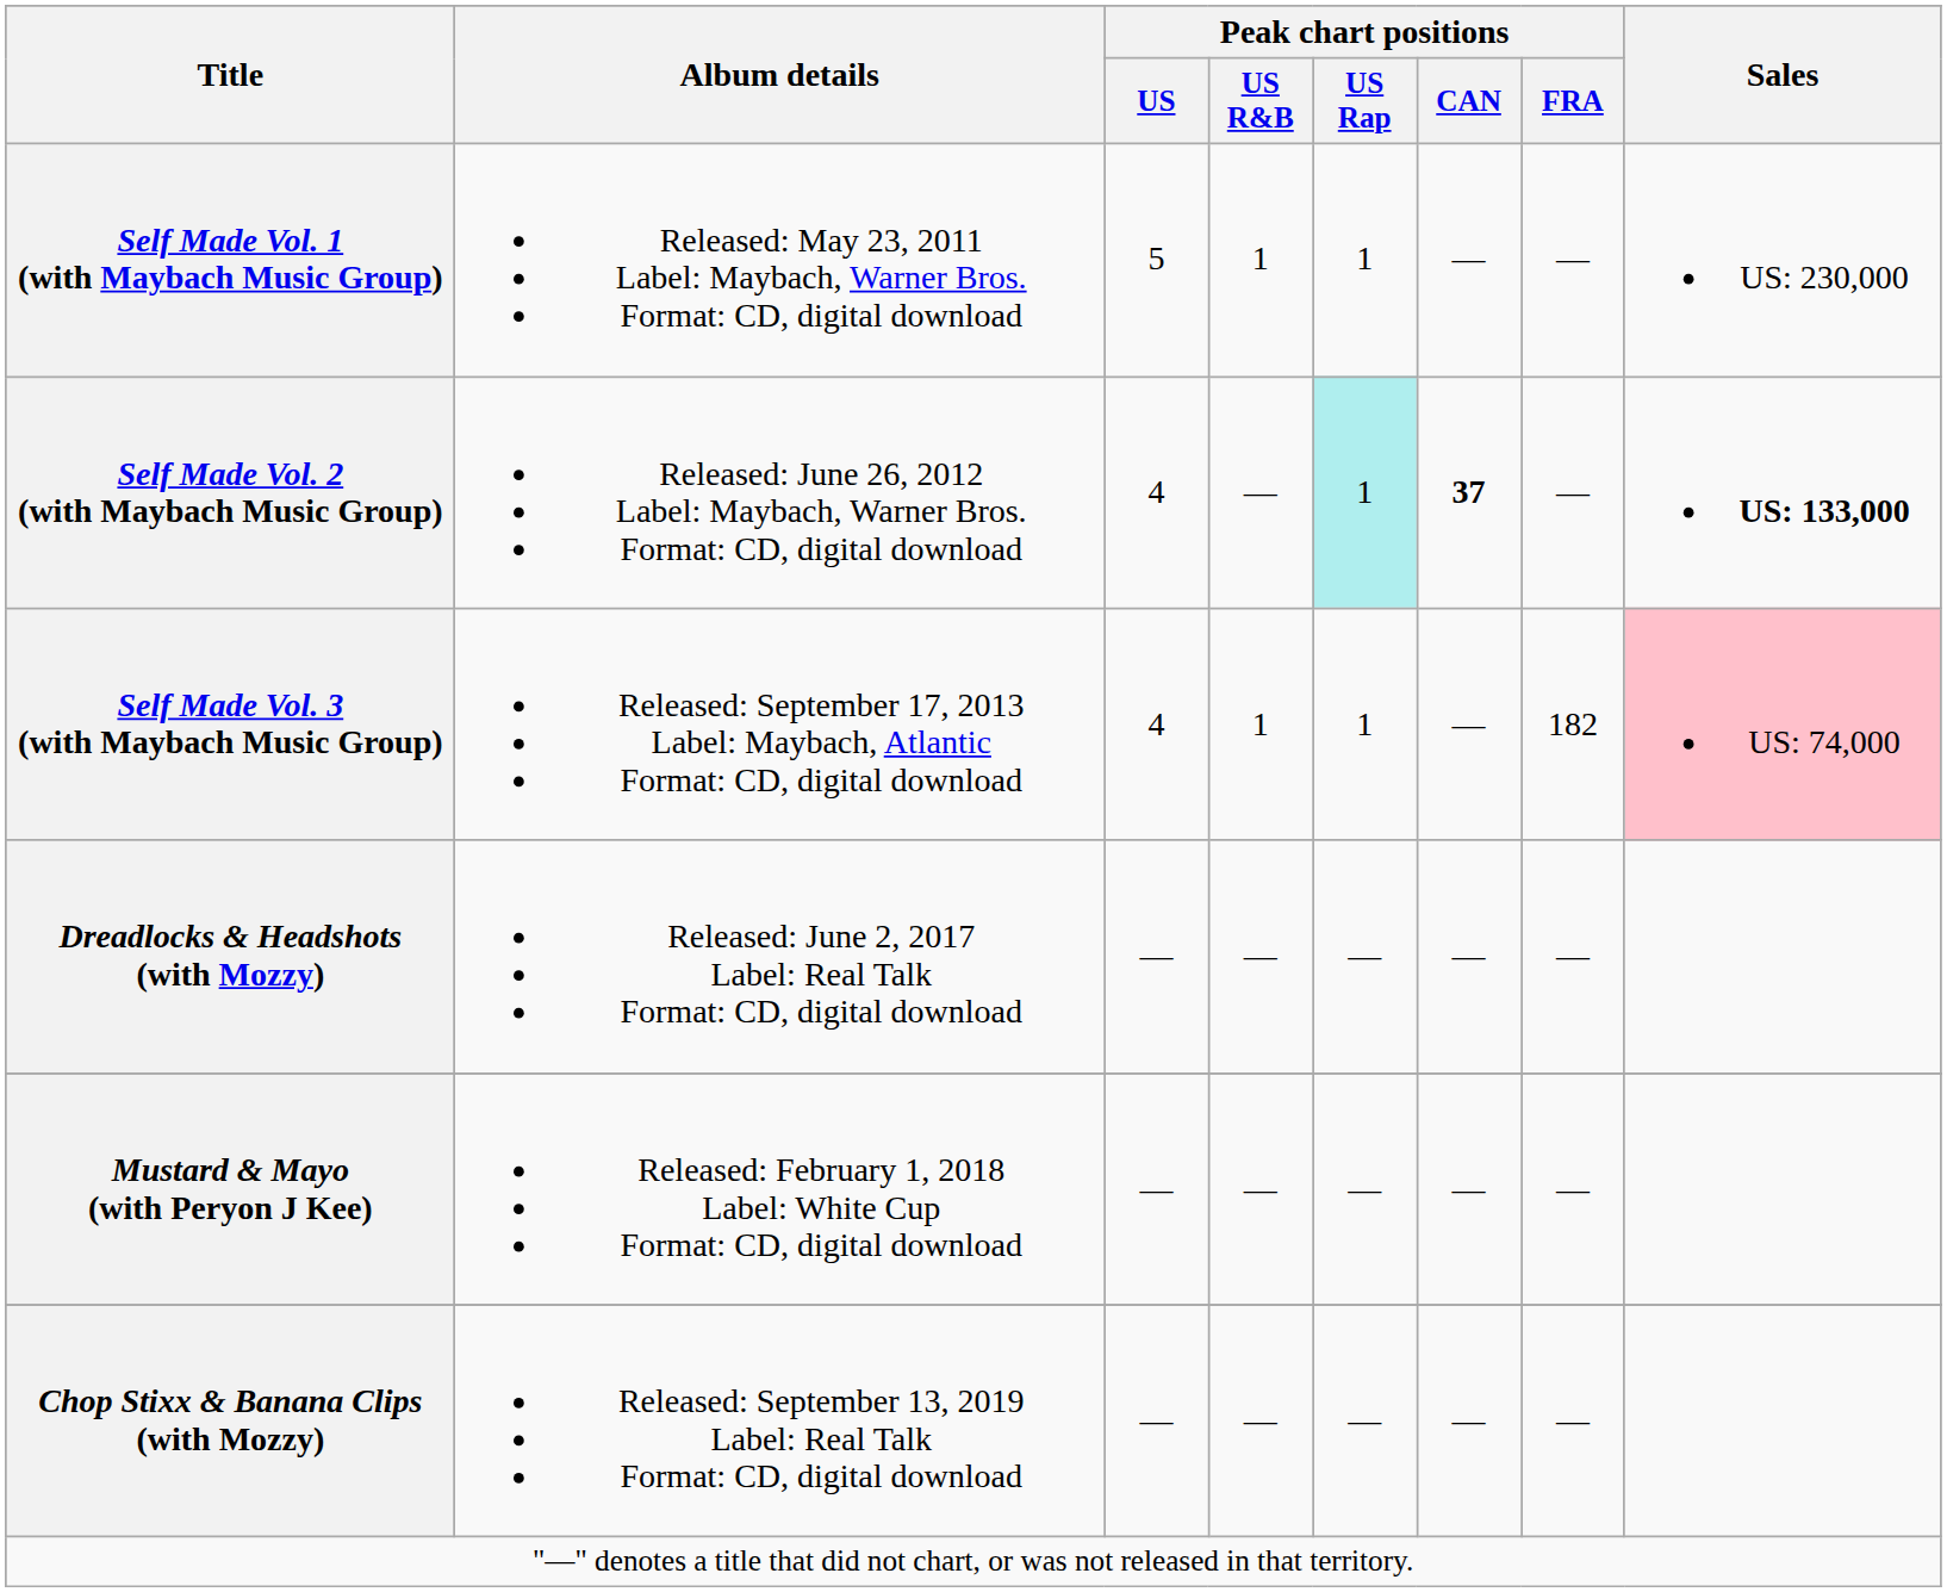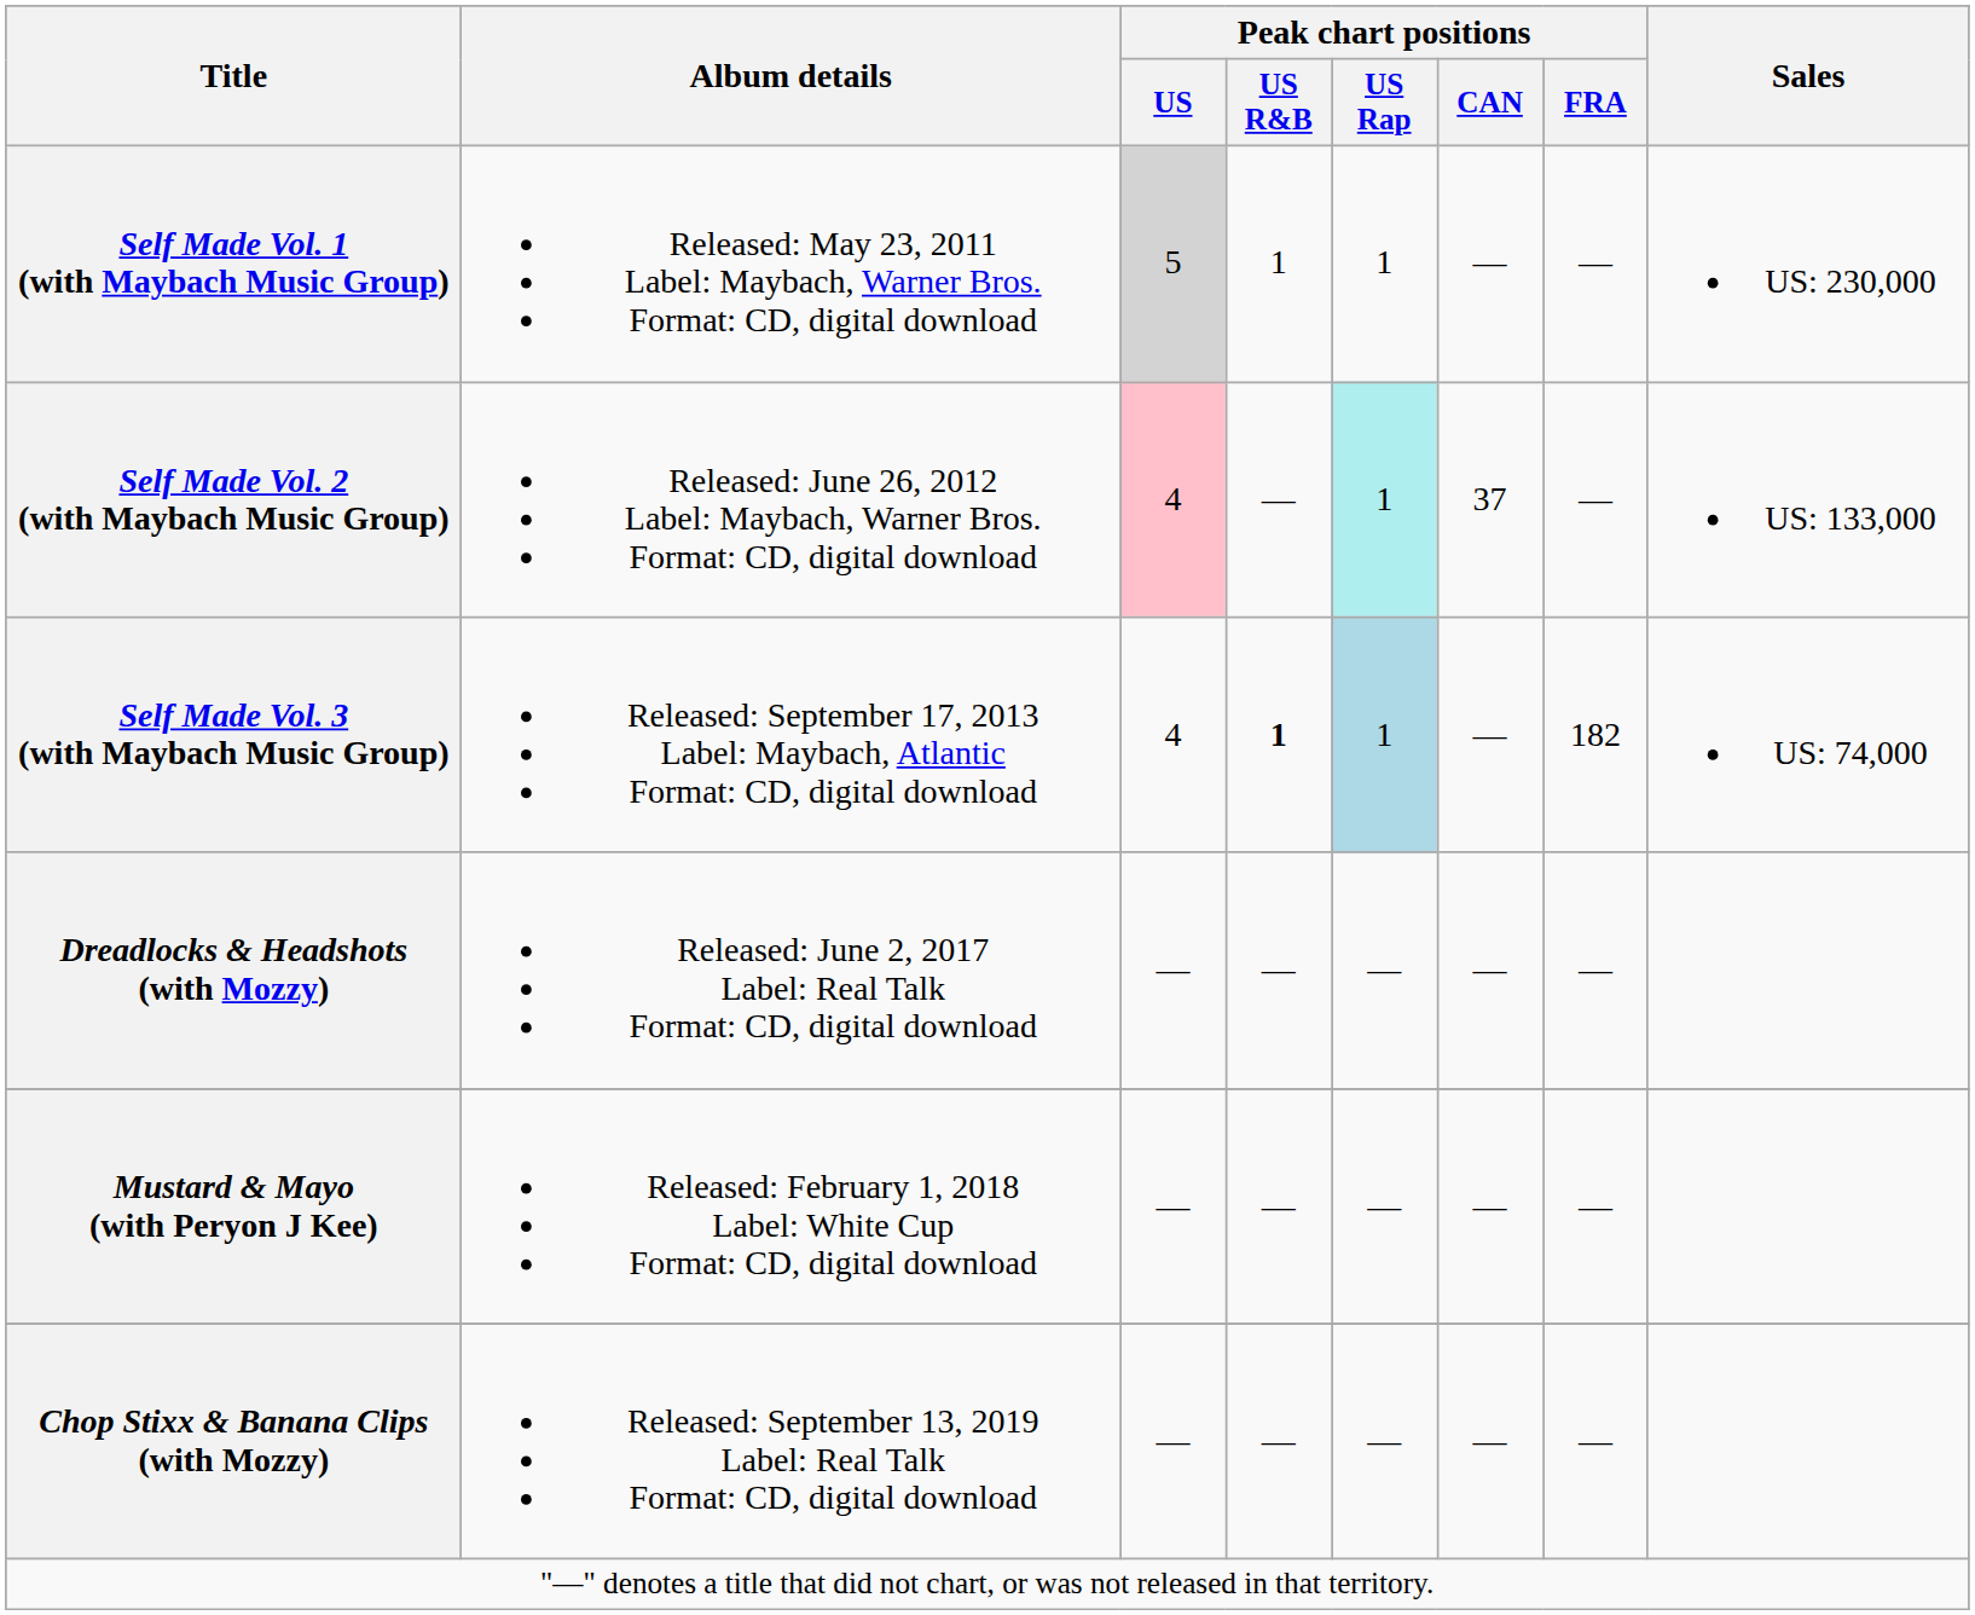Self Made Vol. 1 (with Maybach Music Group) | Peak chart positions / US: no background -> lightgrey background
Self Made Vol. 2 (with Maybach Music Group) | Peak chart positions / US: no background -> pink background
Self Made Vol. 2 (with Maybach Music Group) | Peak chart positions / CAN: bold -> normal
Self Made Vol. 2 (with Maybach Music Group) | Sales: bold -> normal
Self Made Vol. 3 (with Maybach Music Group) | Peak chart positions / US R&B: normal -> bold
Self Made Vol. 3 (with Maybach Music Group) | Peak chart positions / US Rap: no background -> lightblue background
Self Made Vol. 3 (with Maybach Music Group) | Sales: pink background -> no background
